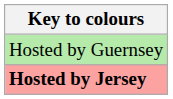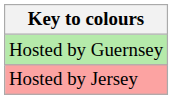row 3 | column 1: bold -> normal
